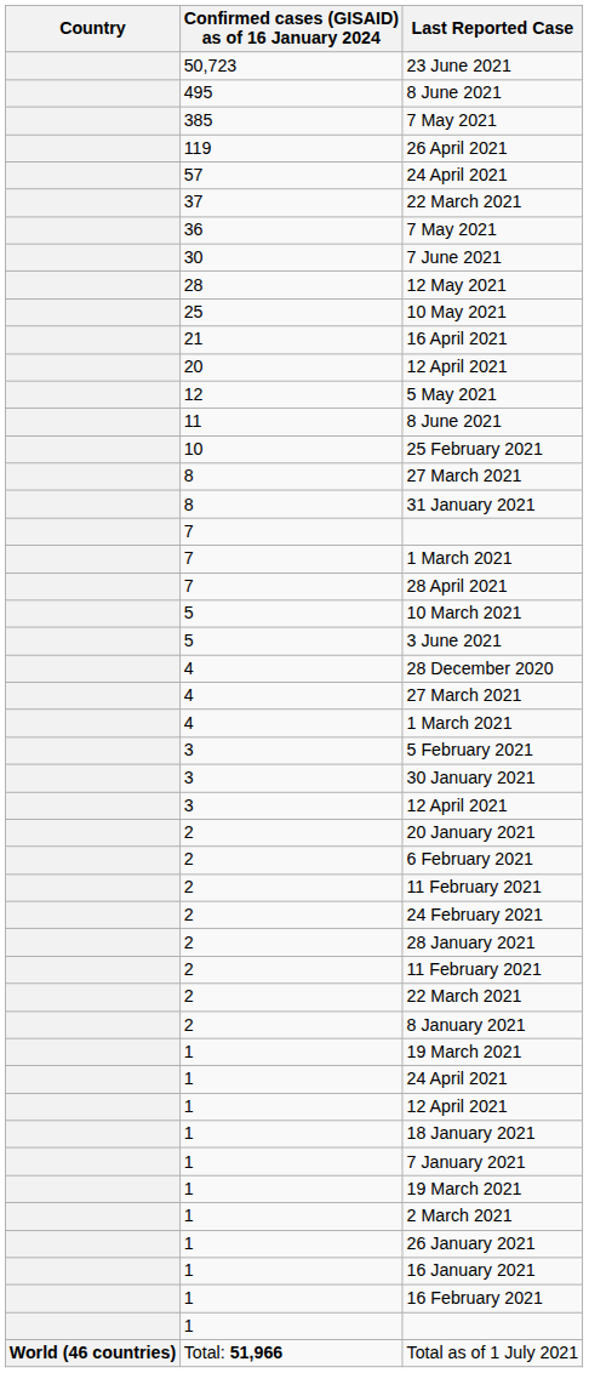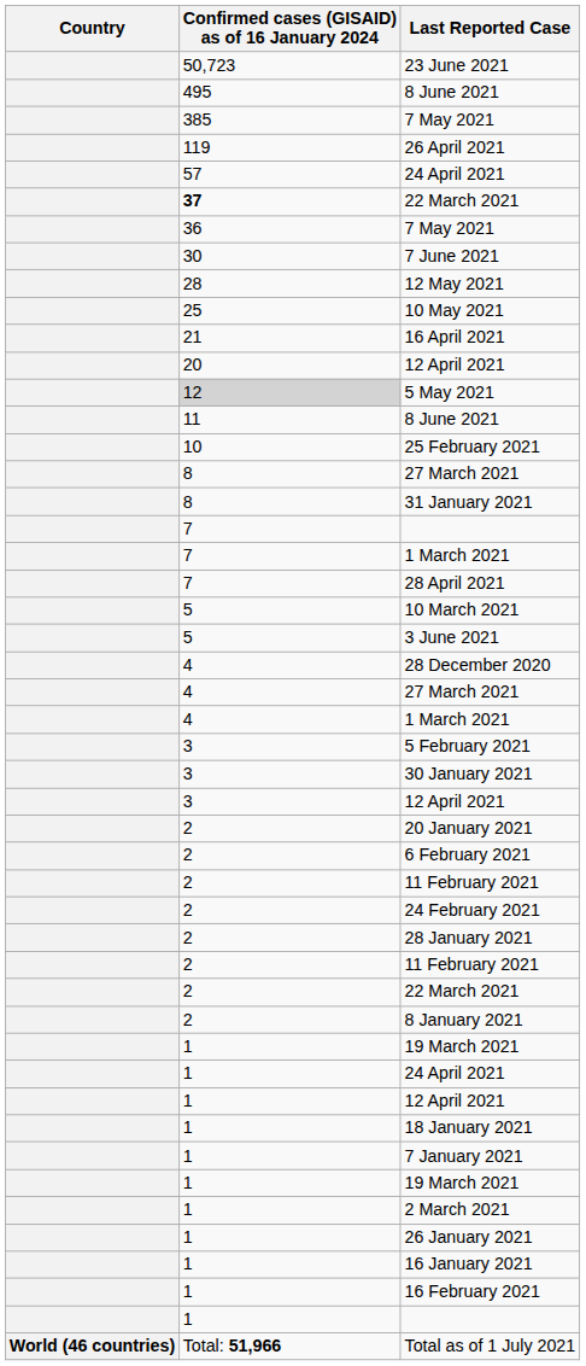37 / 22 March 2021 | Confirmed cases (GISAID) as of 16 January 2024: normal -> bold
5 May 2021 | Confirmed cases (GISAID) as of 16 January 2024: no background -> lightgrey background
